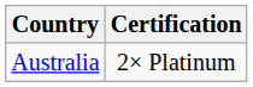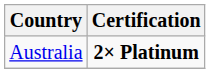Australia | Certification: normal -> bold
